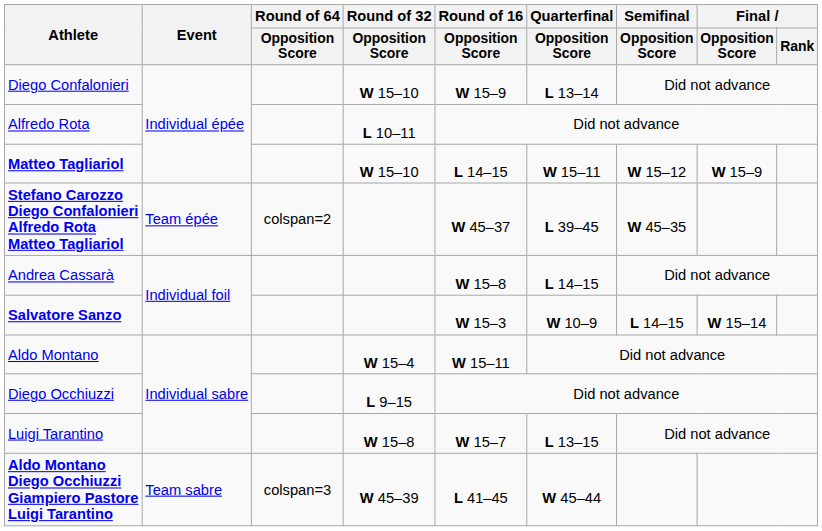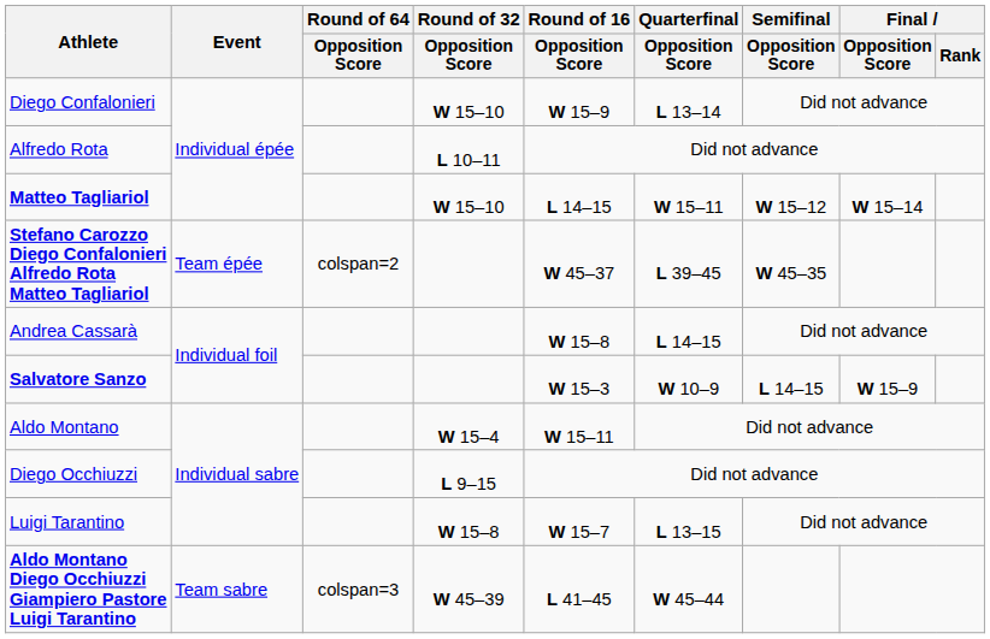Matteo Tagliariol | Final / Opposition Score: W 15–9 -> W 15–14
Salvatore Sanzo | Final / Opposition Score: W 15–14 -> W 15–9
